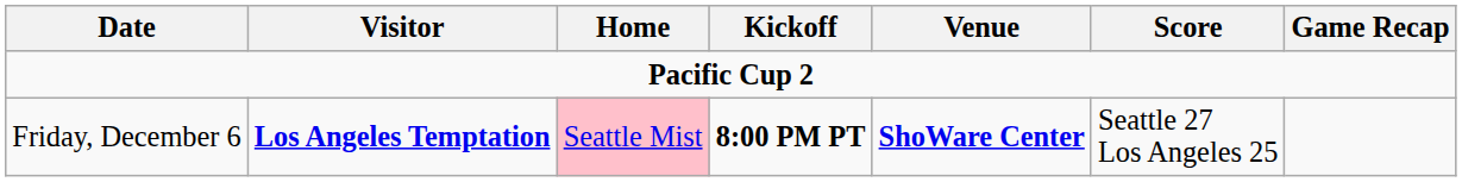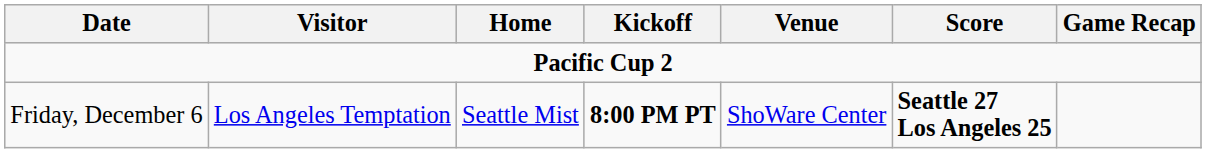Friday, December 6 | Visitor: bold -> normal
Friday, December 6 | Home: pink background -> no background
Friday, December 6 | Venue: bold -> normal
Friday, December 6 | Score: normal -> bold
